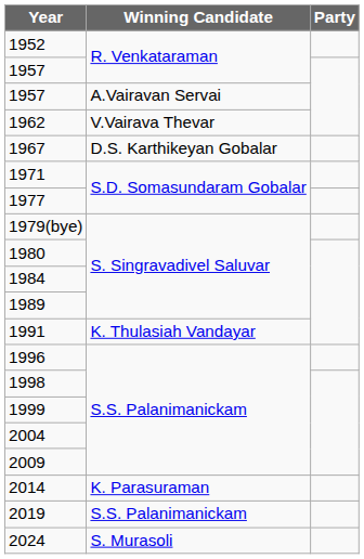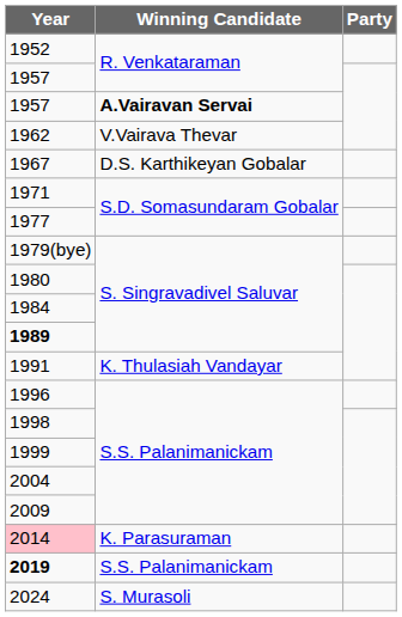1957 / A.Vairavan Servai | Winning Candidate: normal -> bold
1989 | Year: normal -> bold
2014 | Year: no background -> pink background
2019 | Year: normal -> bold
